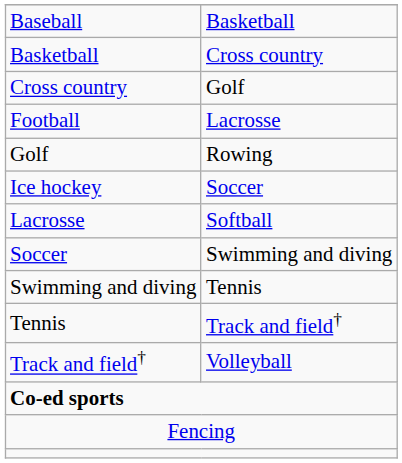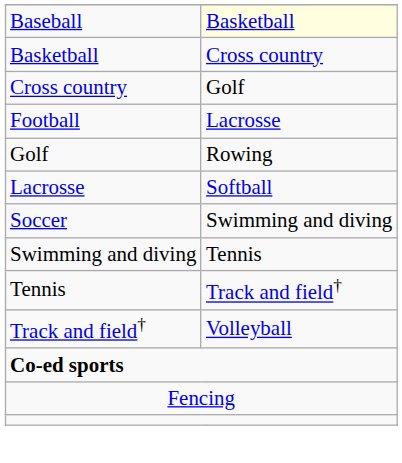Baseball | column 2: no background -> lightyellow background
- row: Ice hockey | Soccer
